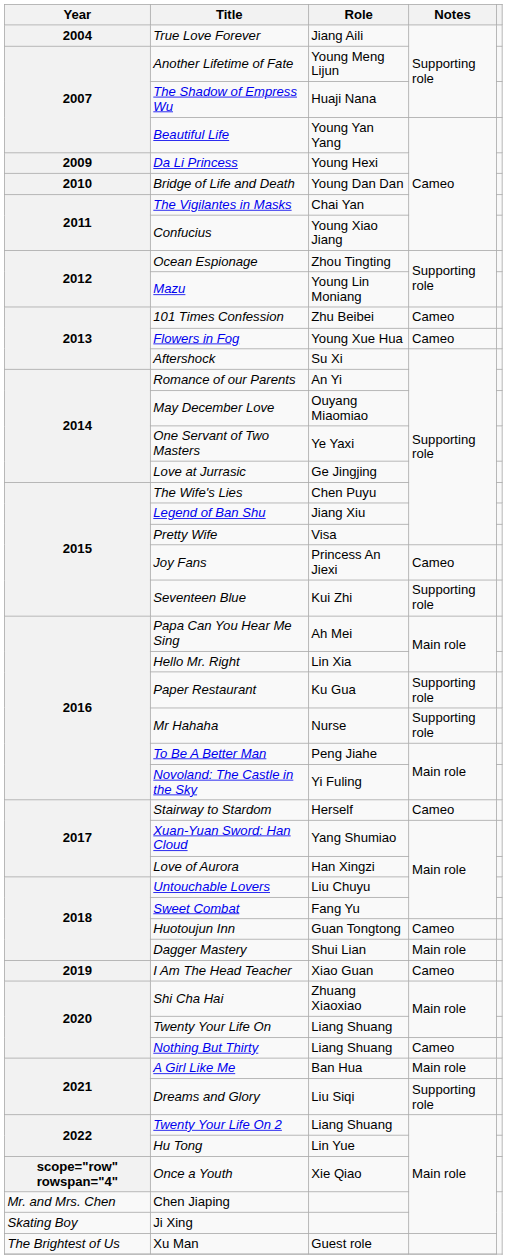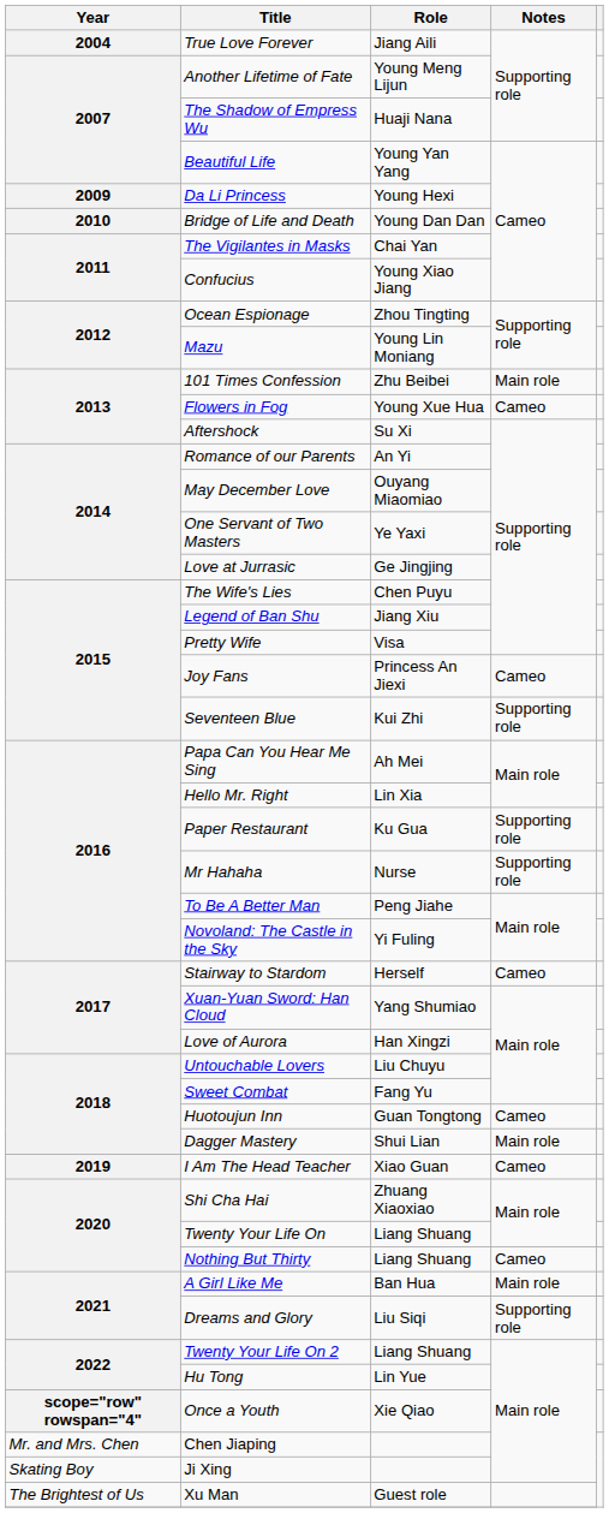101 Times Confession | Notes: Cameo -> Main role
